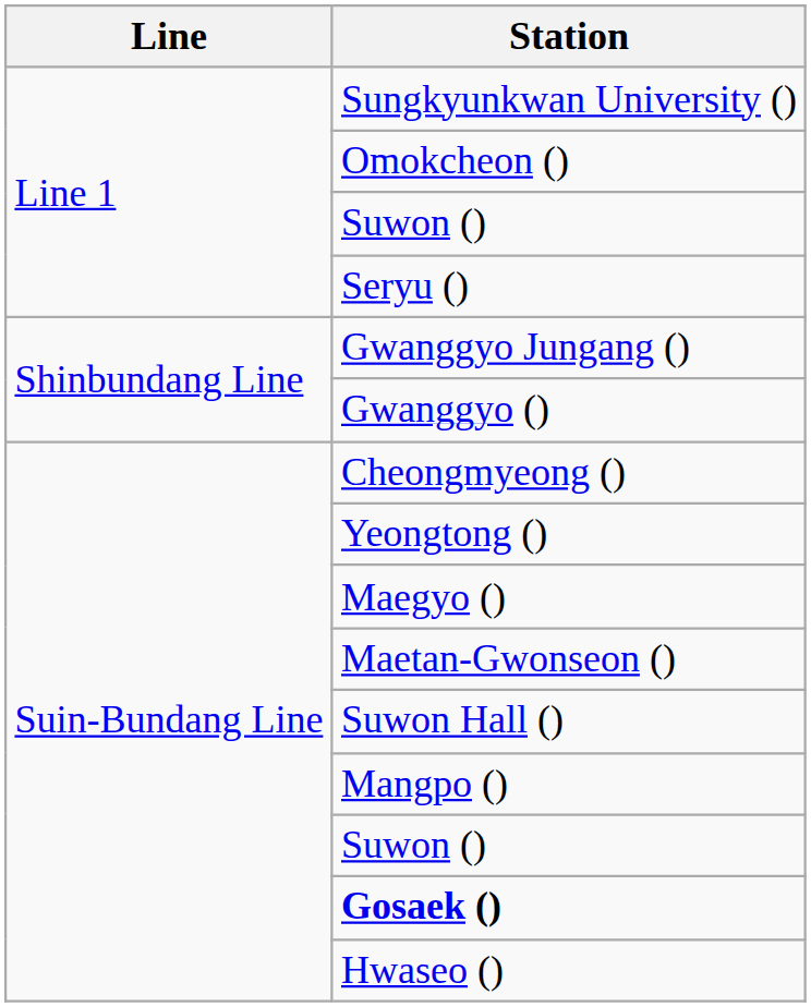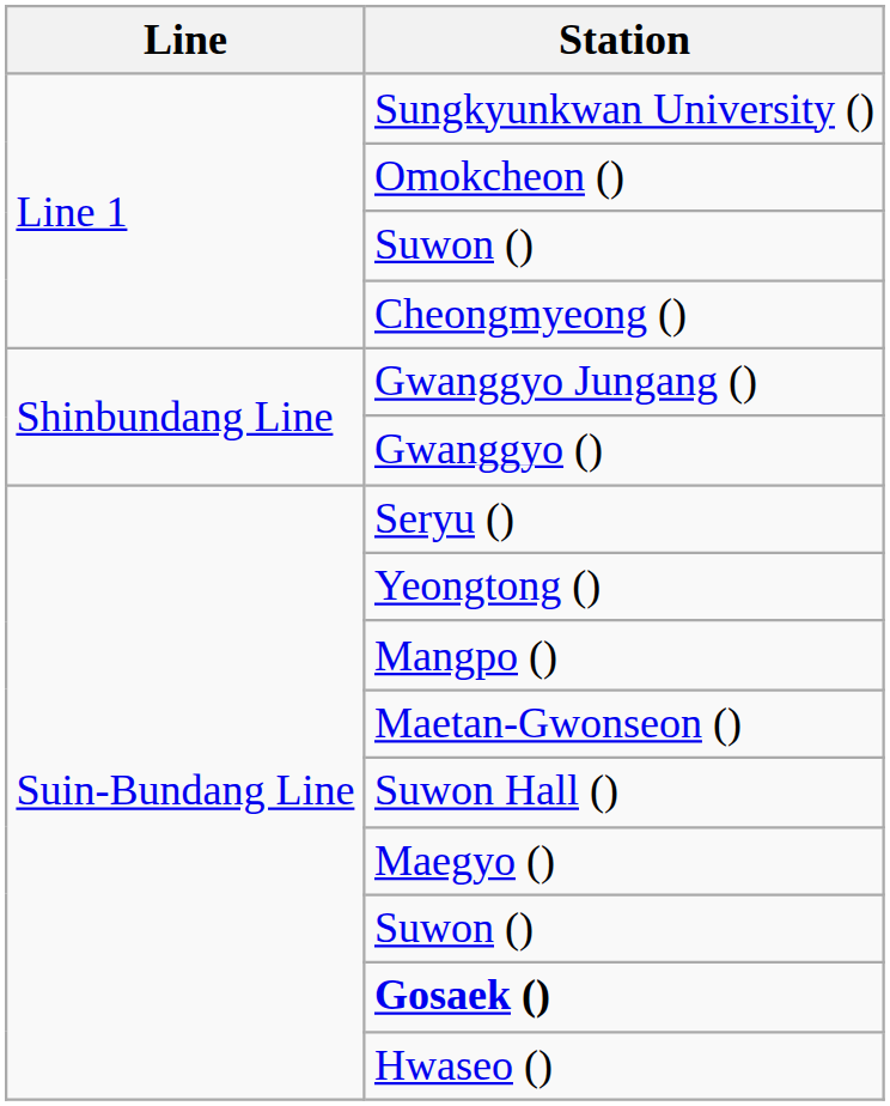row 5 | Station: Seryu () -> Cheongmyeong ()
row 8 | Station: Cheongmyeong () -> Seryu ()
row 10 | Station: Maegyo () -> Mangpo ()
row 13 | Station: Mangpo () -> Maegyo ()
